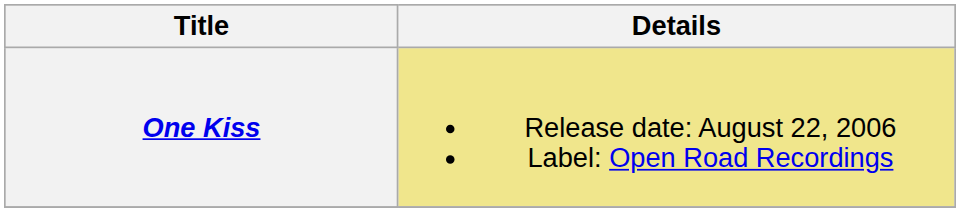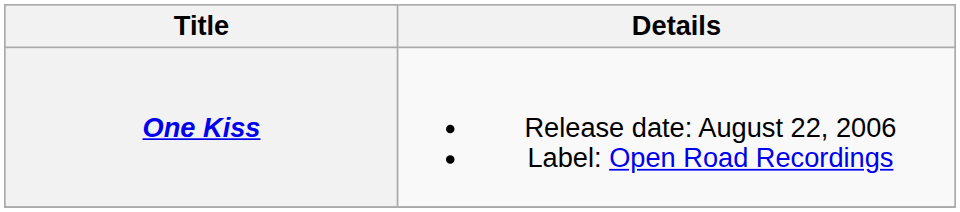One Kiss | Details: khaki background -> no background
